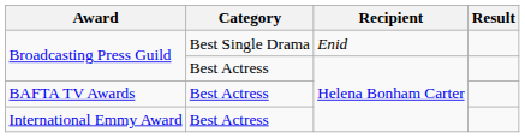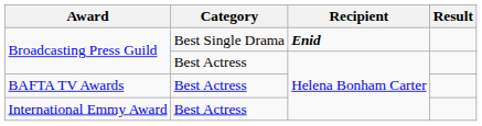Broadcasting Press Guild / Best Single Drama | Recipient: normal -> bold
